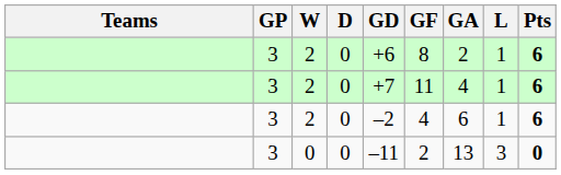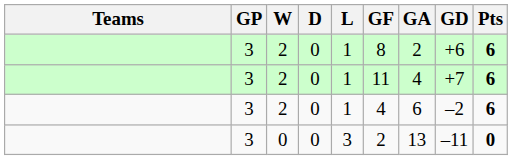columns swapped: L <-> GD
